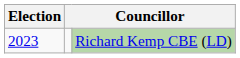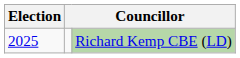Richard Kemp CBE (LD) | Election: 2023 -> 2025
